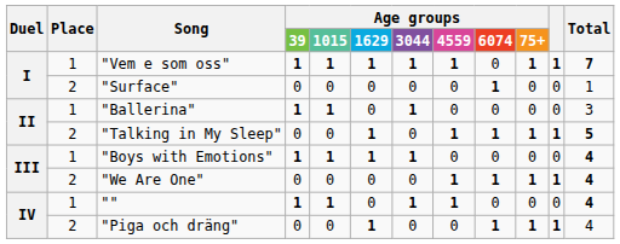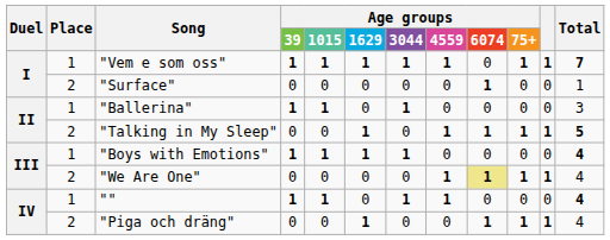"We Are One" | Age groups / 6074: no background -> khaki background
"We Are One" | Total: bold -> normal
